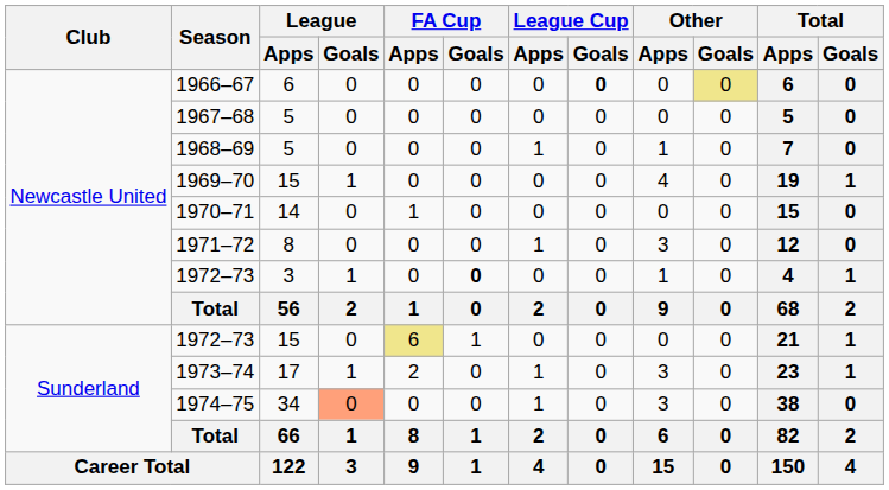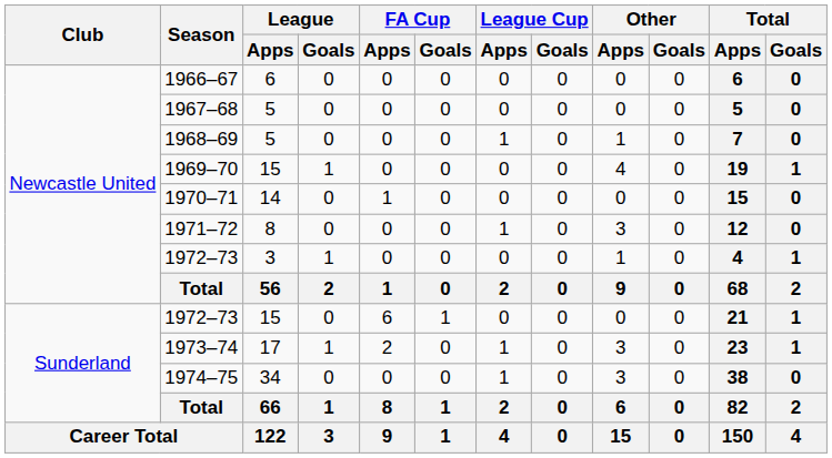1966–67 | League Cup / Goals: bold -> normal
1966–67 | Other / Goals: khaki background -> no background
1972–73 / 3 | FA Cup / Goals: bold -> normal
1972–73 / 15 | FA Cup / Apps: khaki background -> no background
1974–75 | League / Goals: lightsalmon background -> no background
